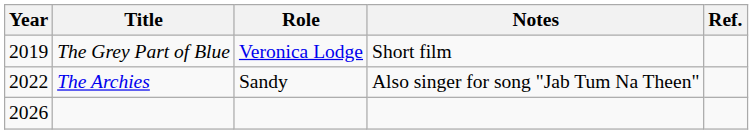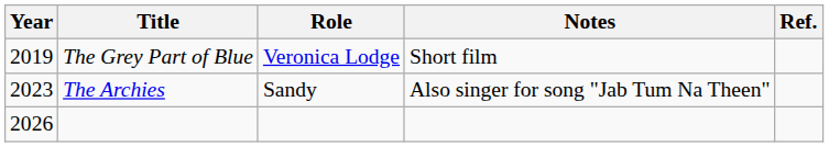The Archies | Year: 2022 -> 2023
